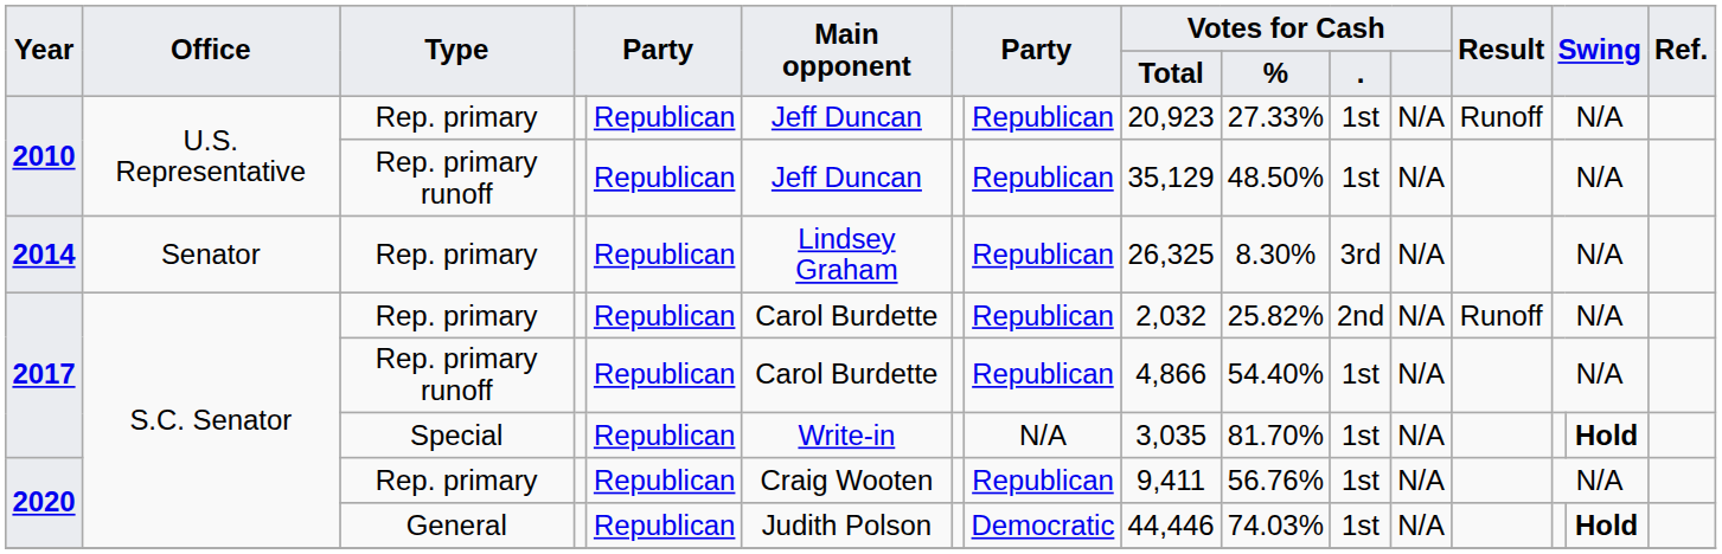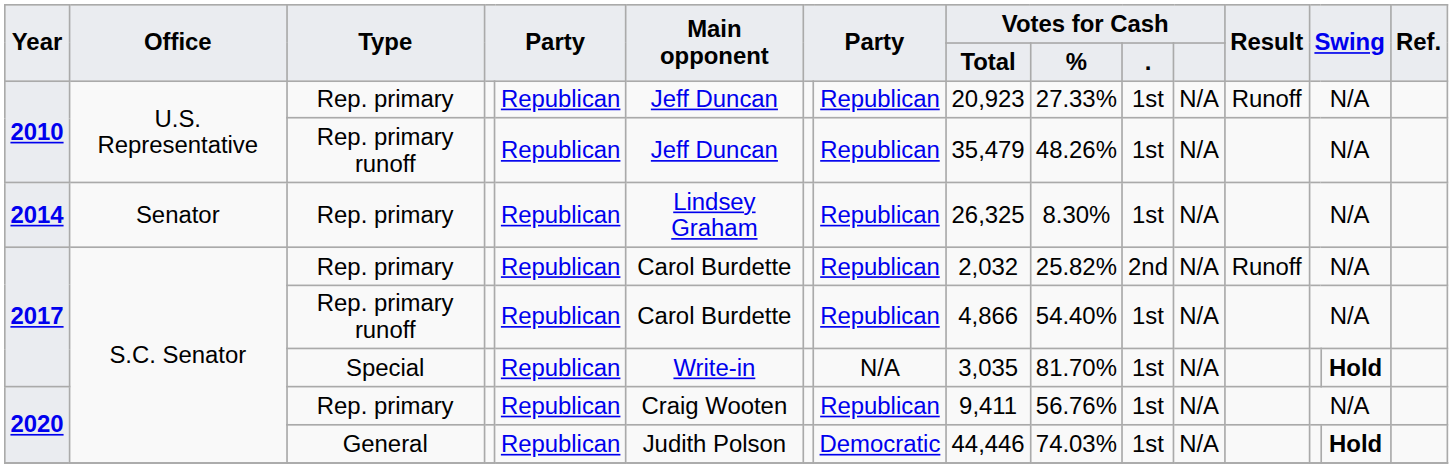2010 / Rep. primary runoff | Votes for Cash / Total: 35,129 -> 35,479
2010 / Rep. primary runoff | Votes for Cash / %: 48.50% -> 48.26%
2014 | Votes for Cash / .: 3rd -> 1st
